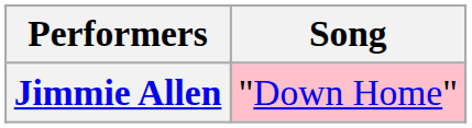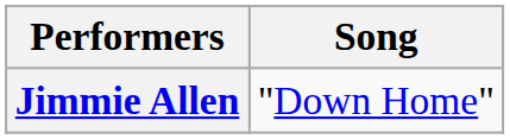Jimmie Allen | Song: pink background -> no background
